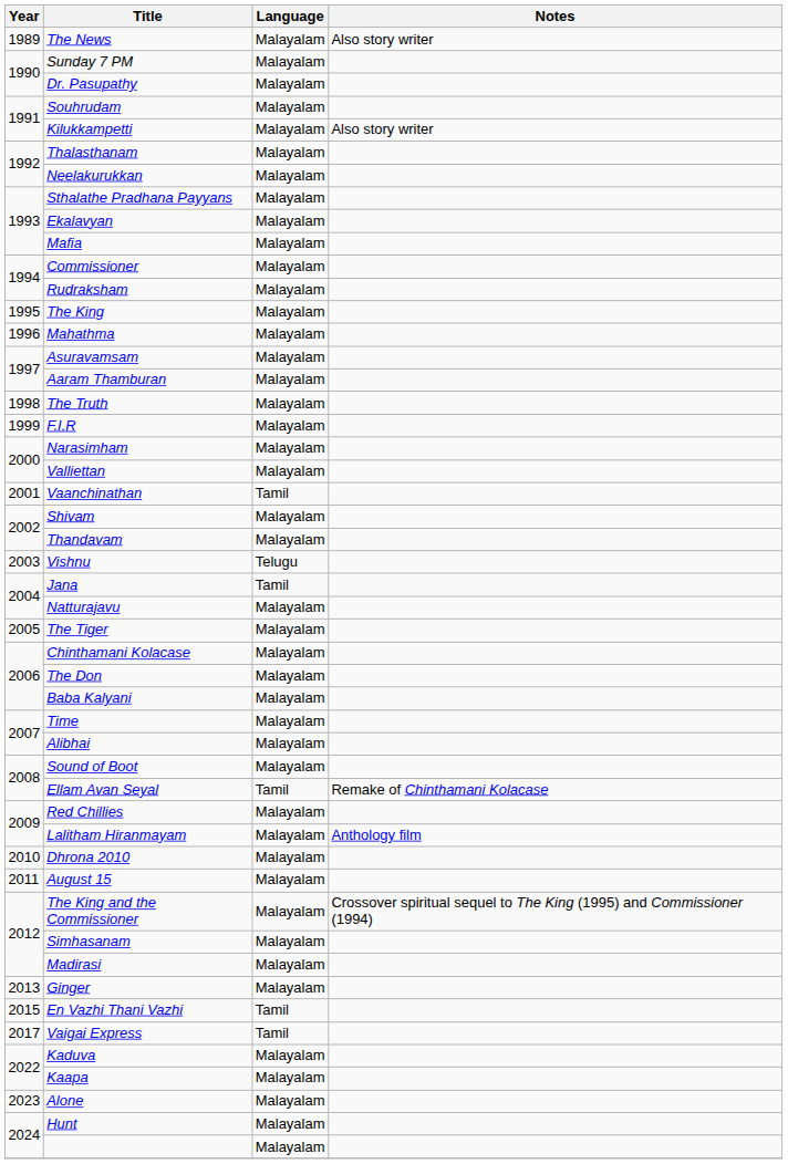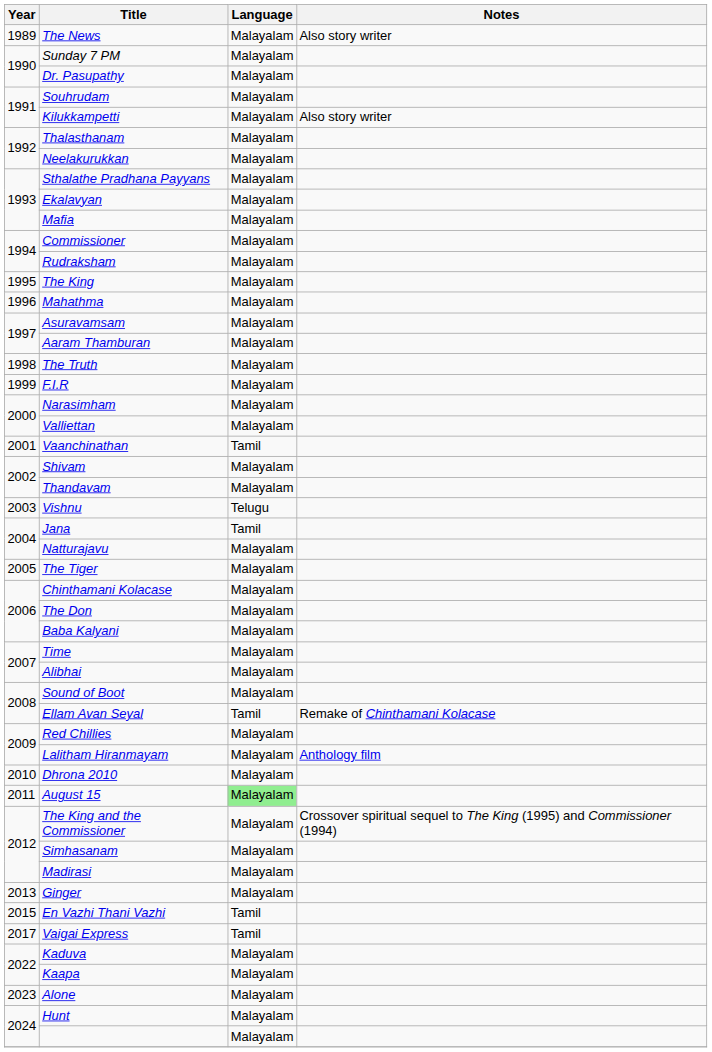August 15 | Language: no background -> lightgreen background
